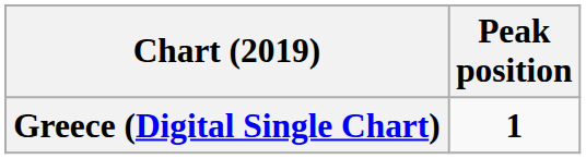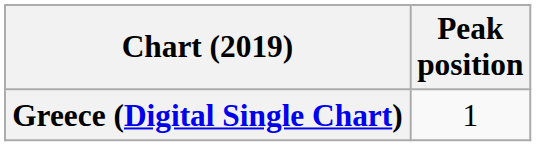Greece (Digital Single Chart) | Peak position: bold -> normal
